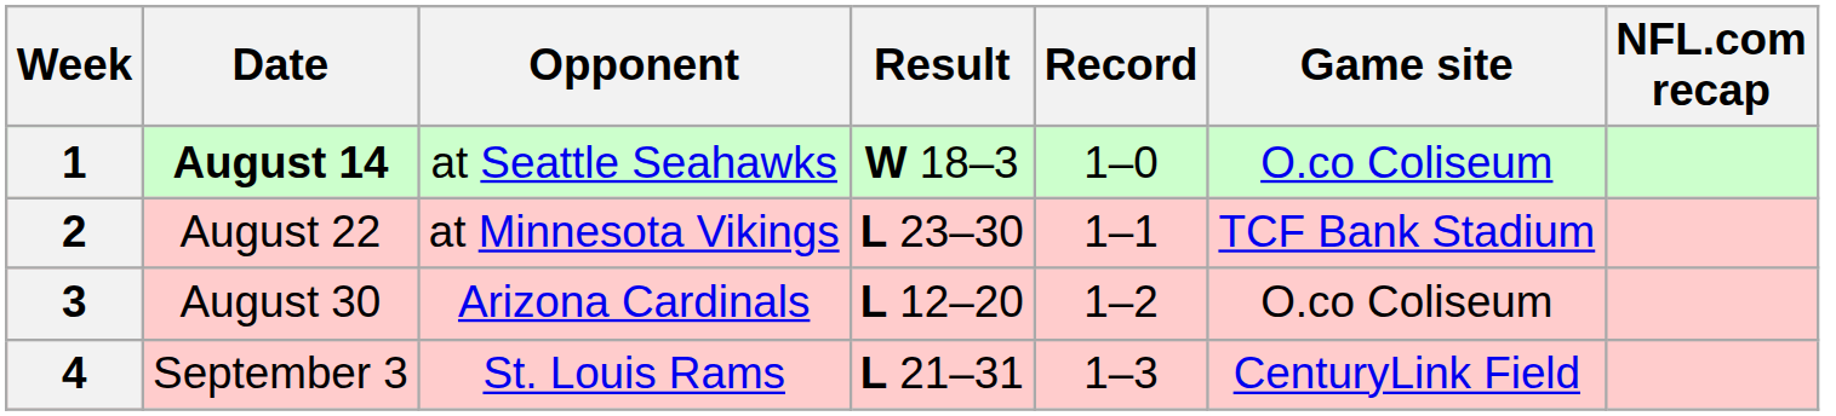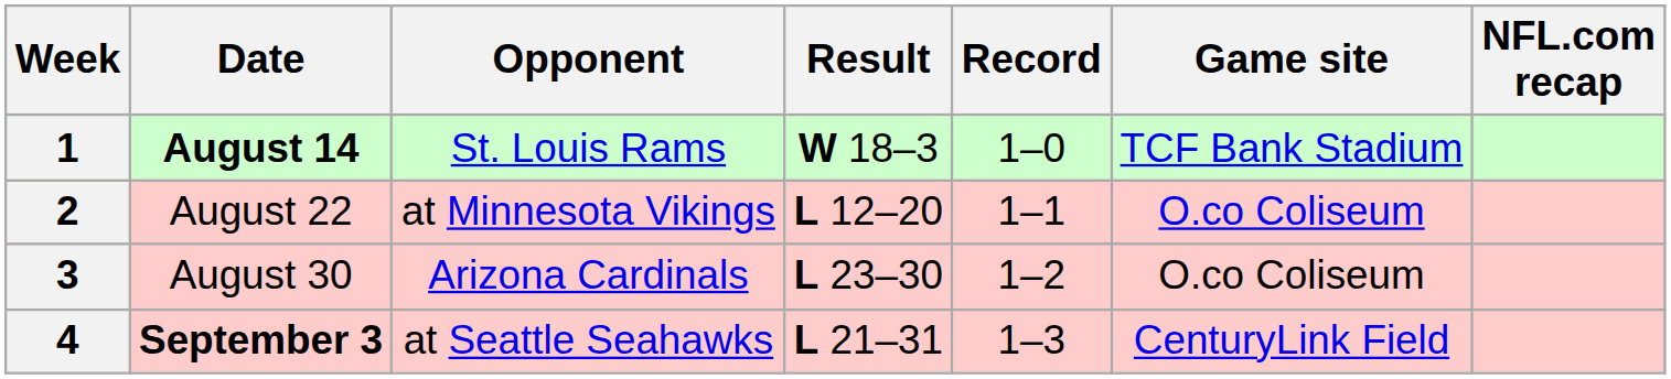1 | Opponent: at Seattle Seahawks -> St. Louis Rams
1 | Game site: O.co Coliseum -> TCF Bank Stadium
2 | Result: L 23–30 -> L 12–20
2 | Game site: TCF Bank Stadium -> O.co Coliseum
3 | Result: L 12–20 -> L 23–30
4 | Date: normal -> bold
4 | Opponent: St. Louis Rams -> at Seattle Seahawks
